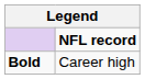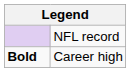row 2 | column 2: bold -> normal
